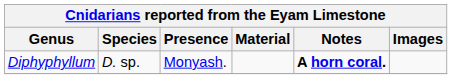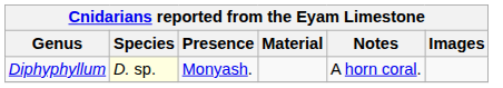Diphyphyllum | Species: no background -> lightyellow background
Diphyphyllum | Notes: bold -> normal
